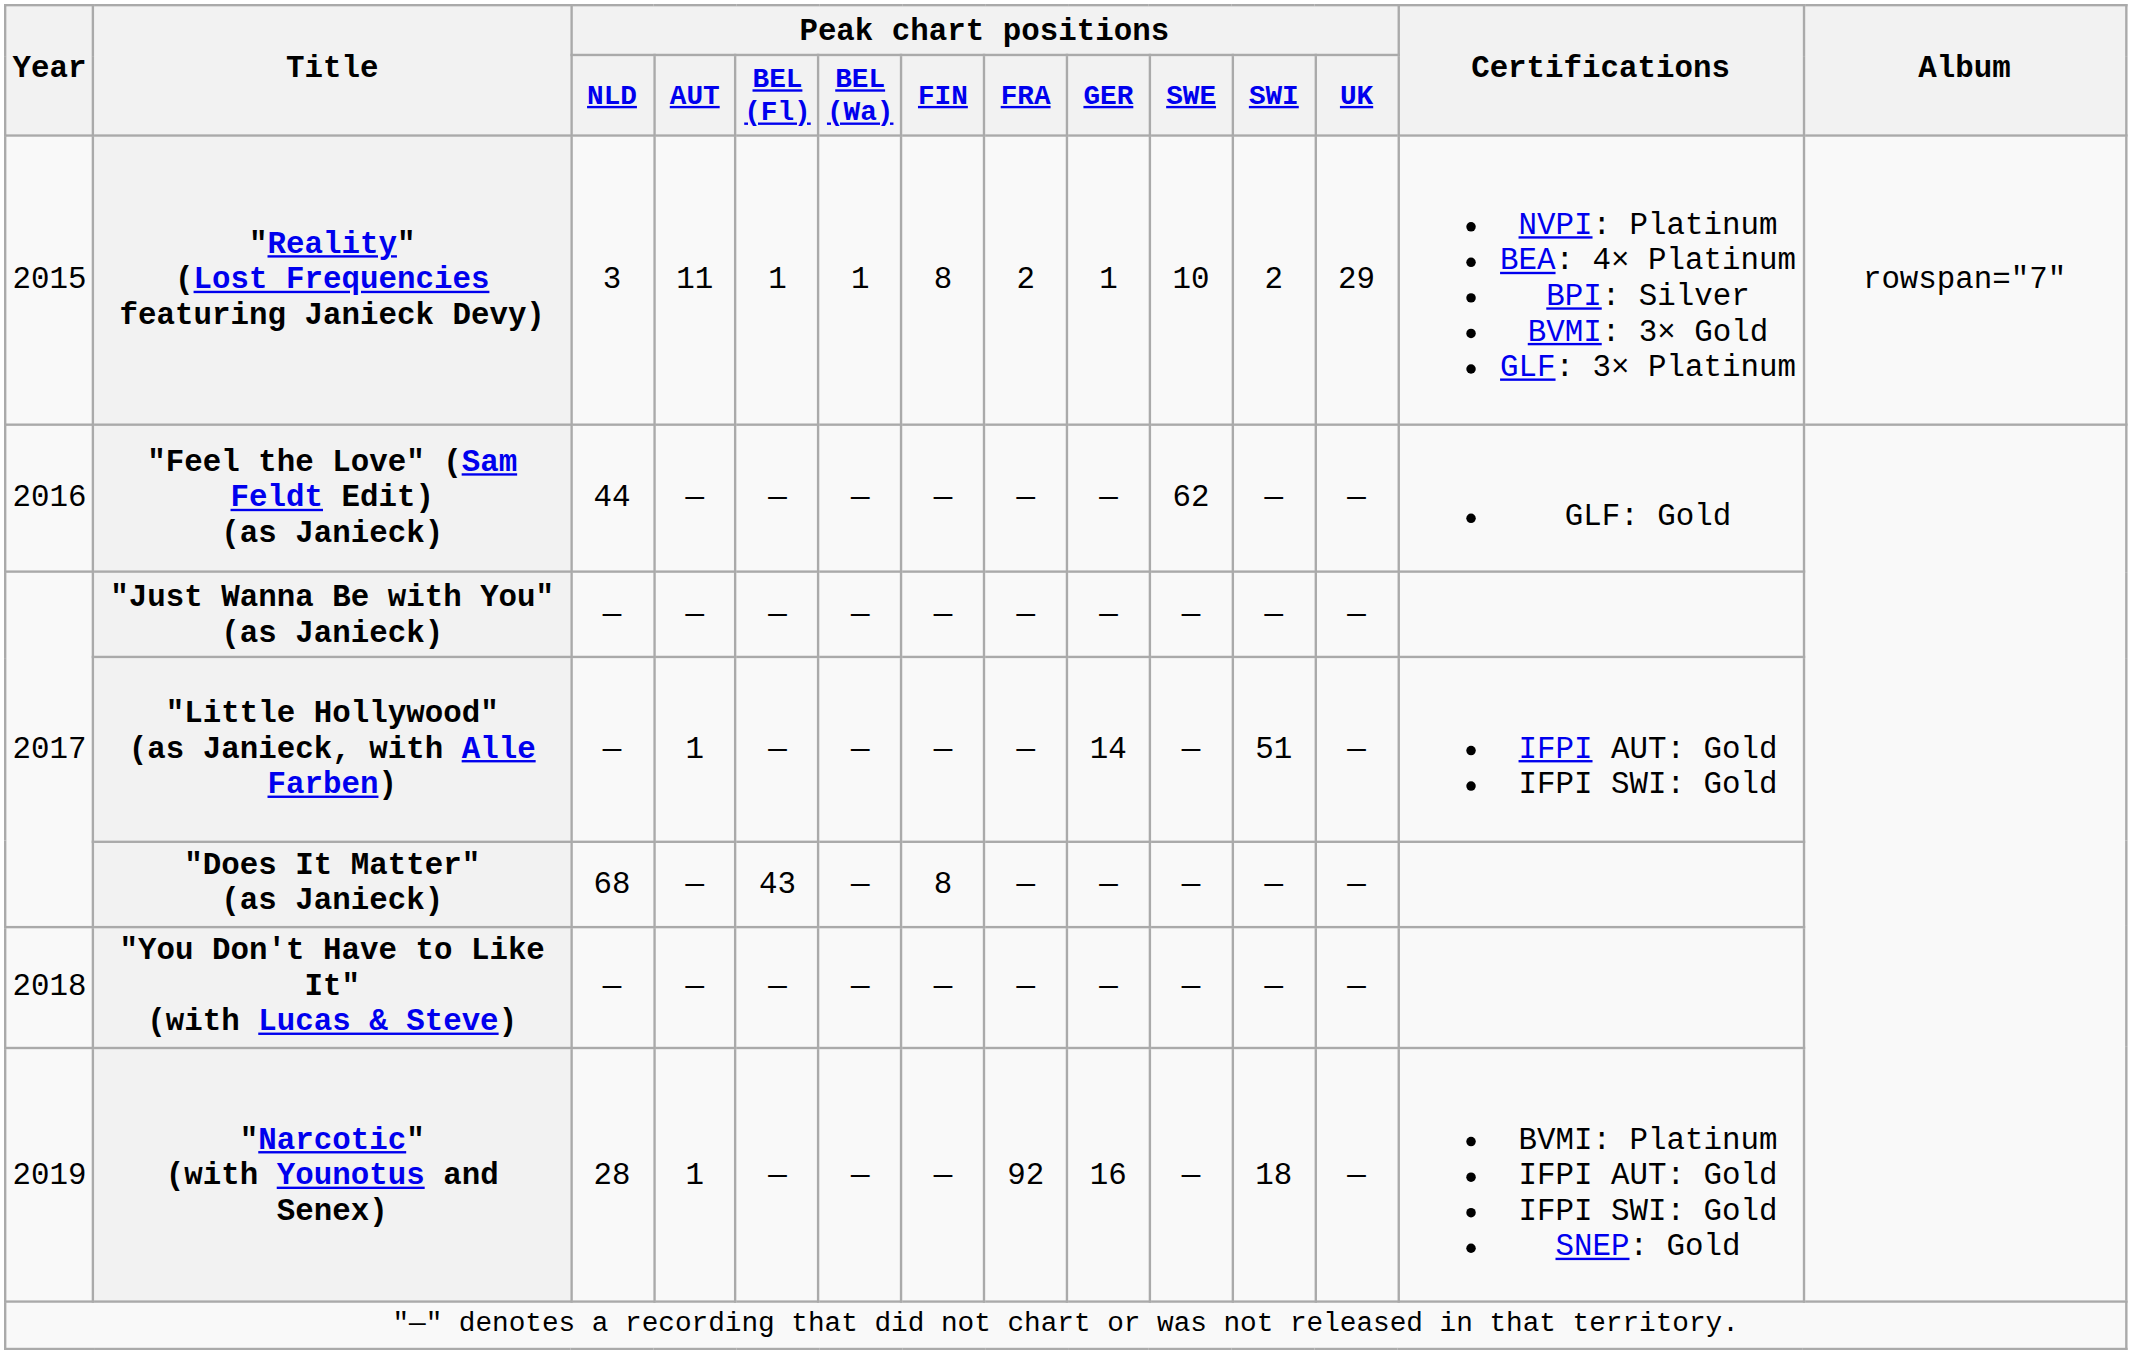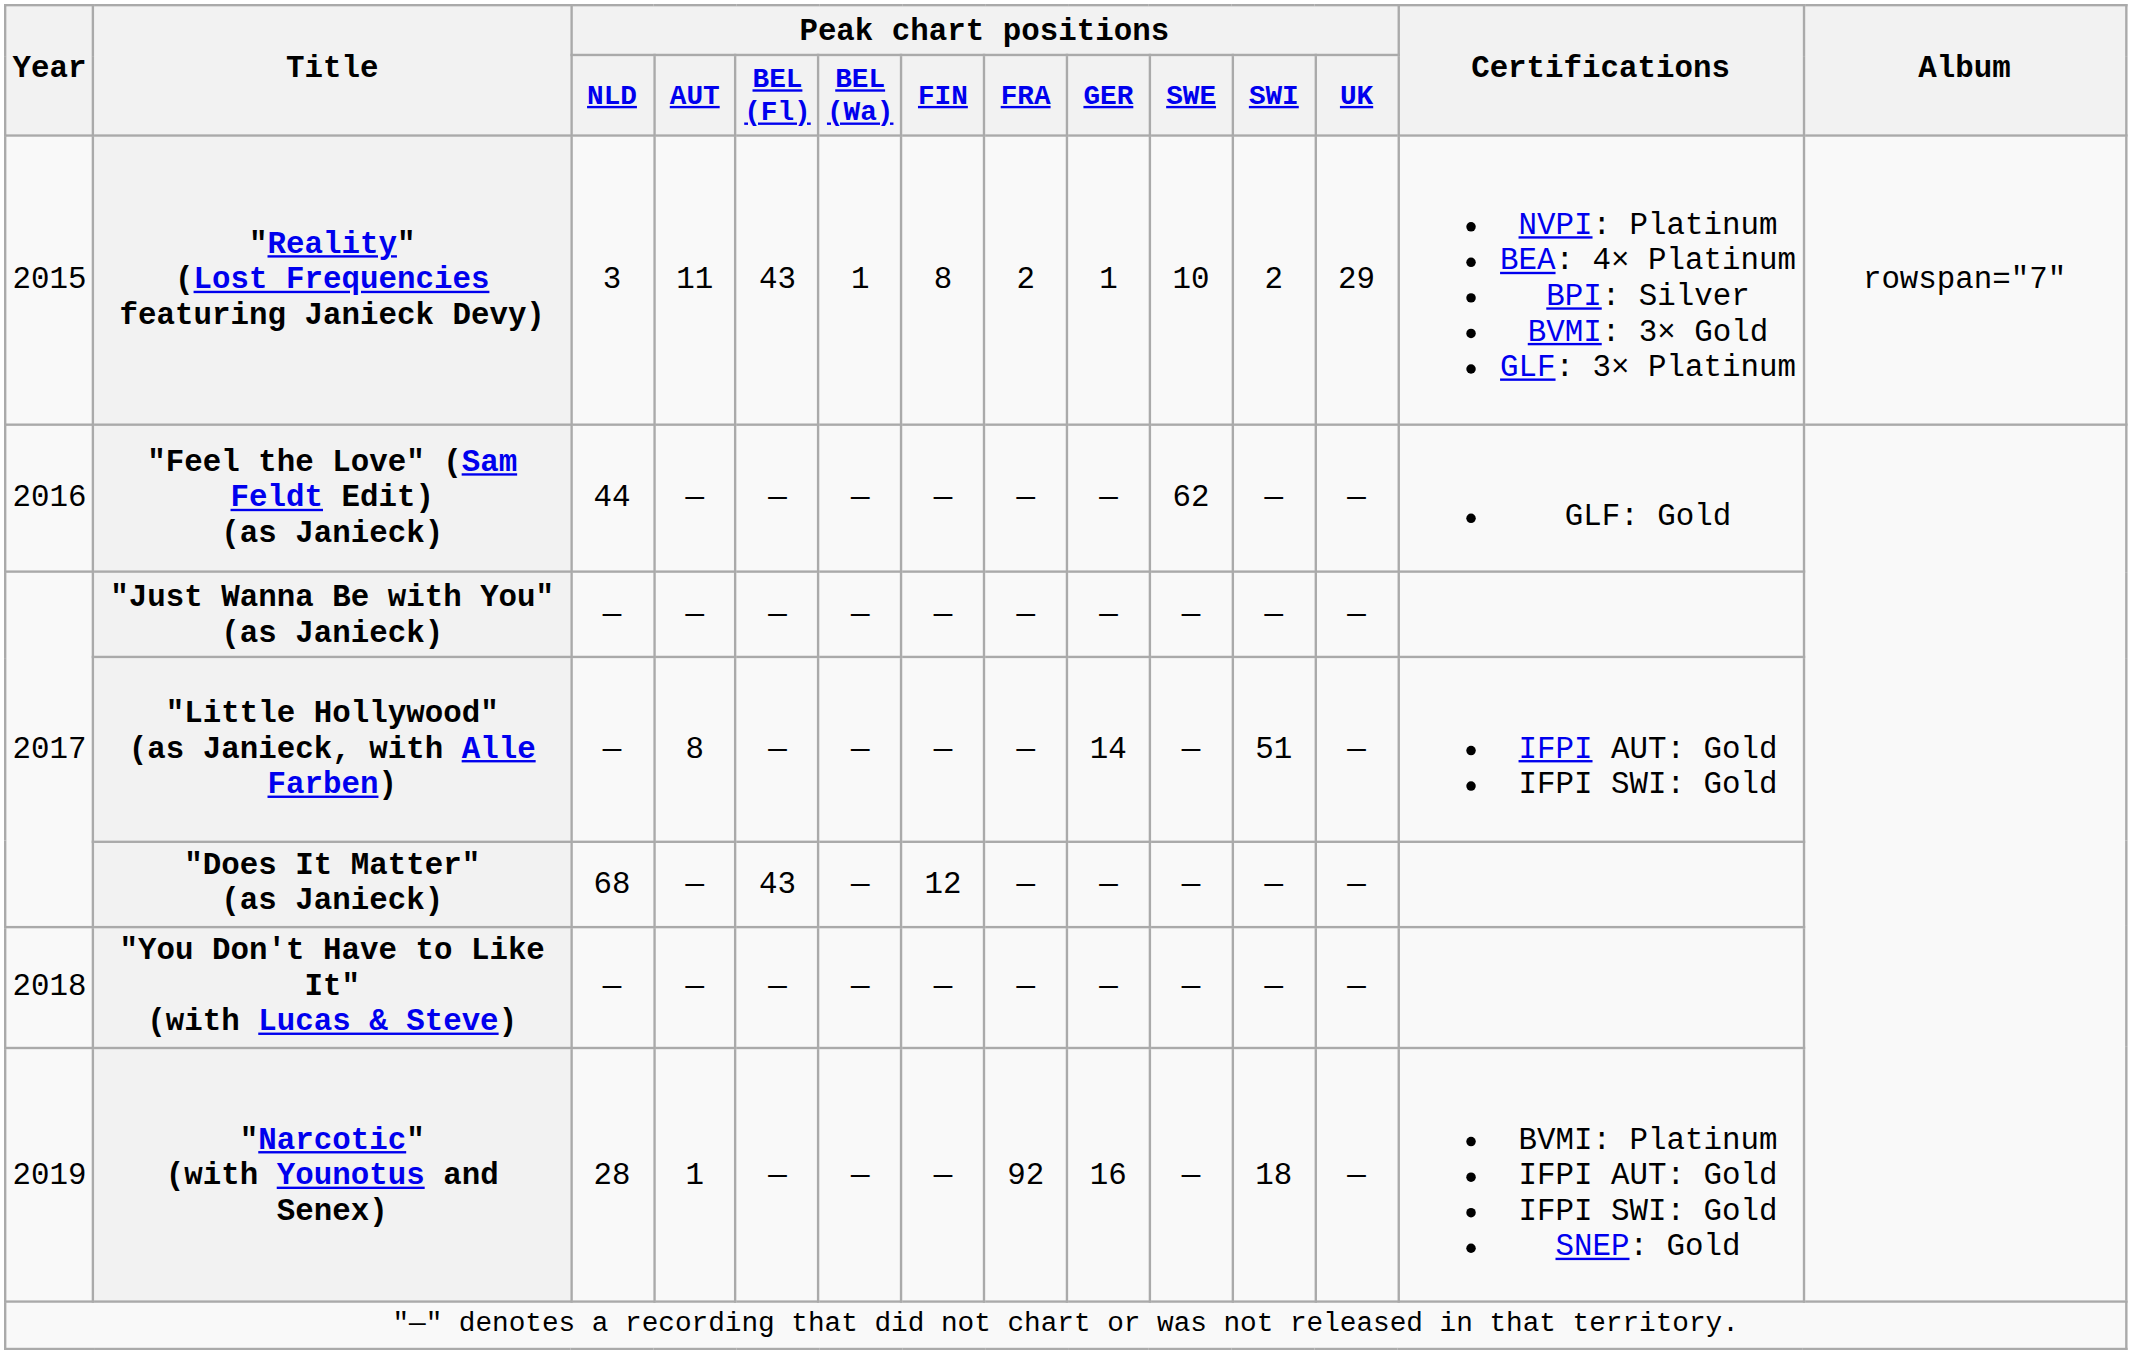"Reality" (Lost Frequencies featuring Janieck Devy) | Peak chart positions / BEL (Fl): 1 -> 43
"Little Hollywood" (as Janieck, with Alle Farben) | Peak chart positions / AUT: 1 -> 8
"Does It Matter" (as Janieck) | Peak chart positions / FIN: 8 -> 12
